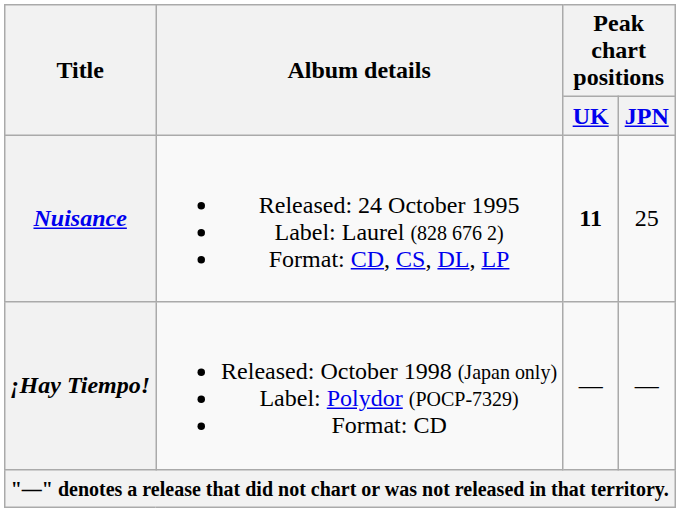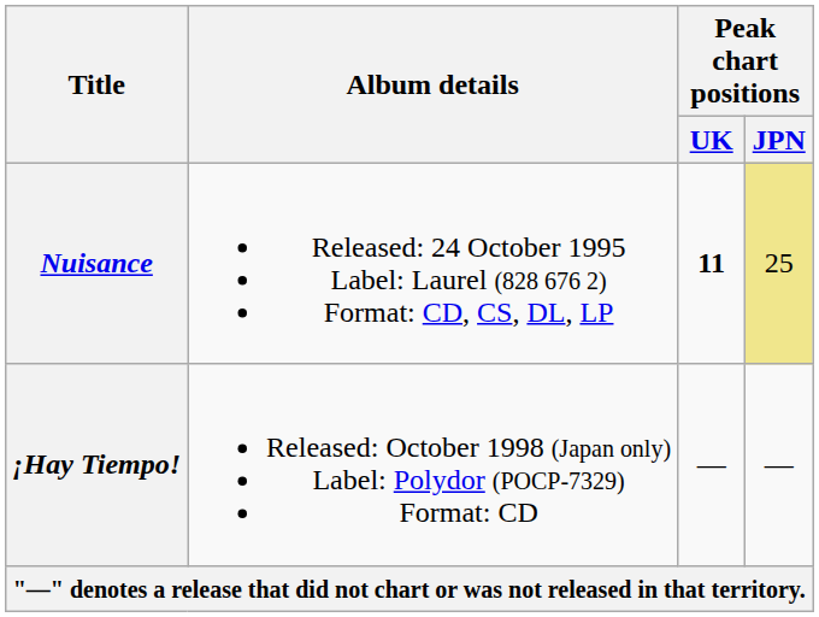Nuisance | Peak chart positions / JPN: no background -> khaki background
